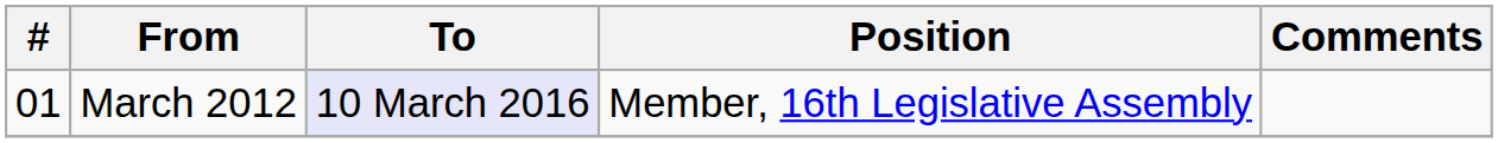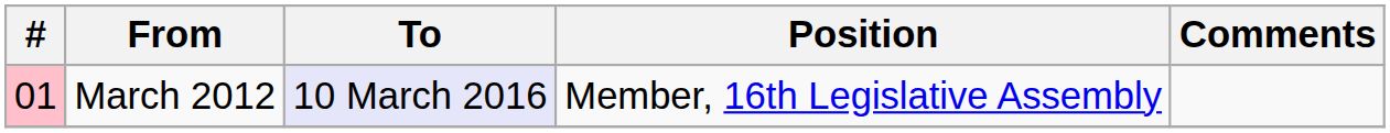March 2012 | #: no background -> pink background
